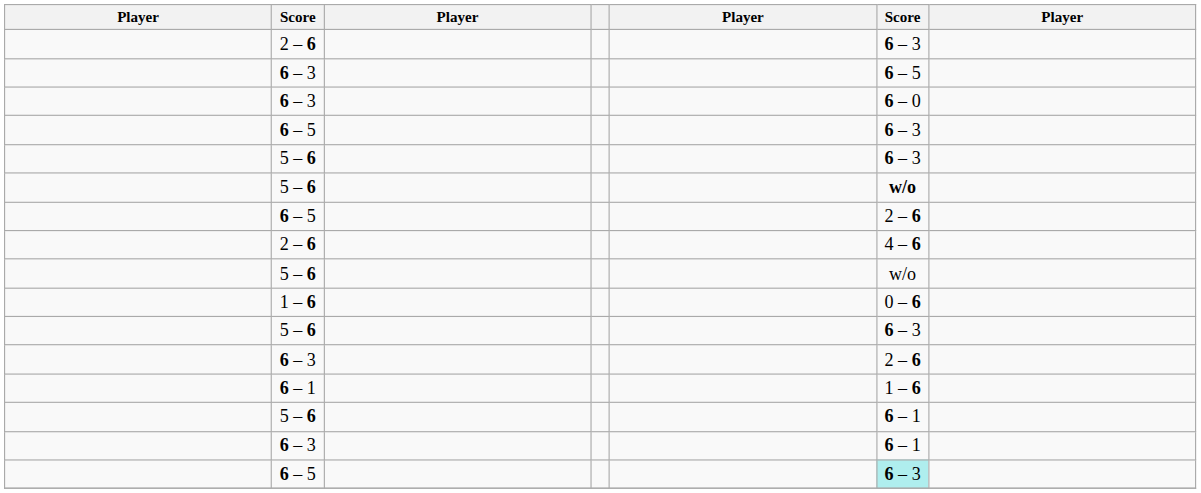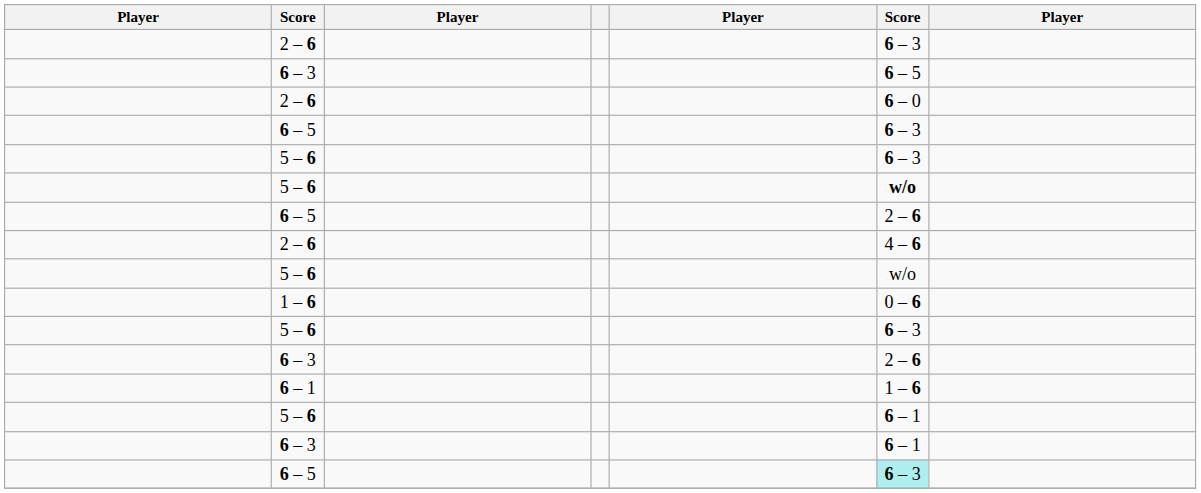row 4 | column 2: 6 – 3 -> 2 – 6
